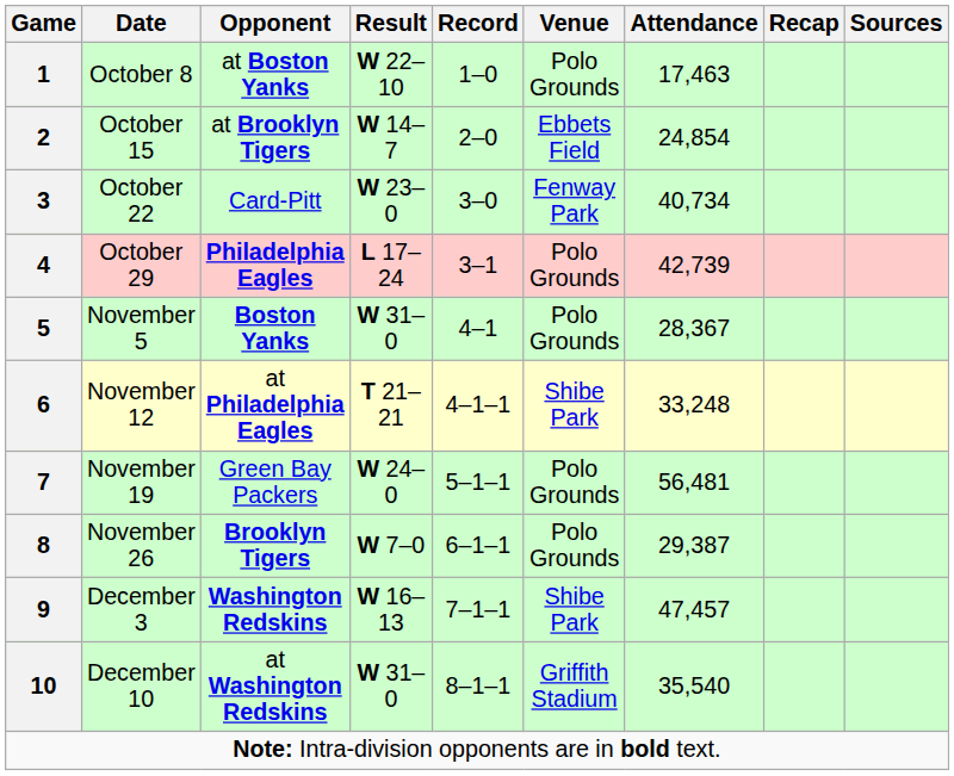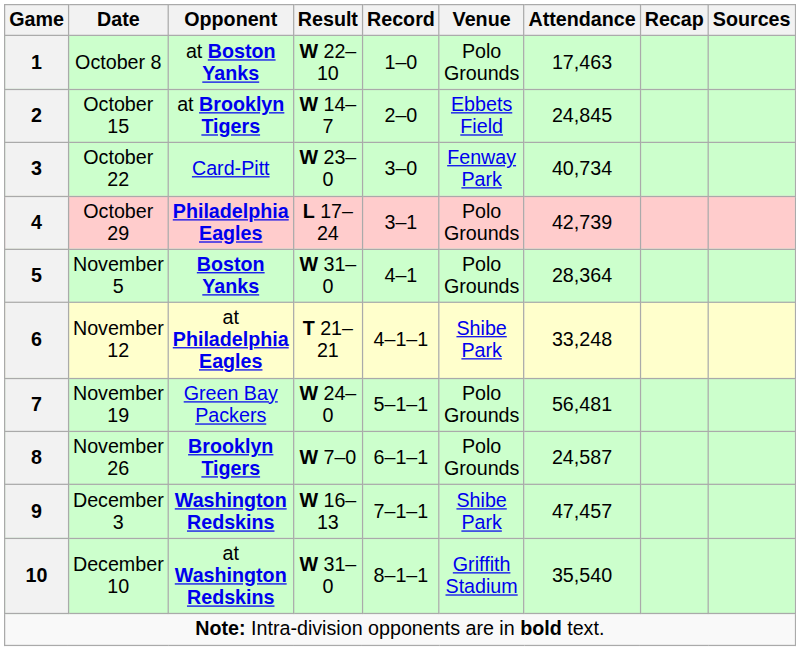2 | Attendance: 24,854 -> 24,845
5 | Attendance: 28,367 -> 28,364
8 | Attendance: 29,387 -> 24,587
